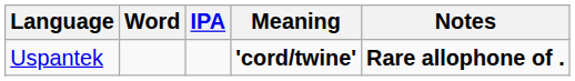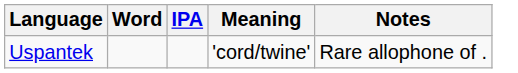Uspantek | Meaning: bold -> normal
Uspantek | Notes: bold -> normal
